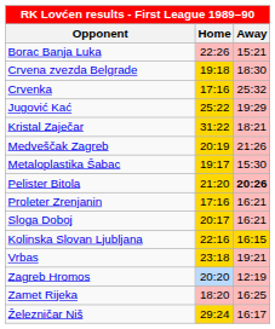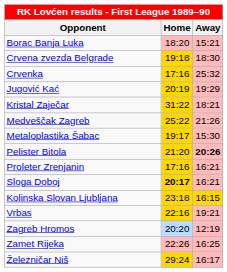Borac Banja Luka | Home: 22:26 -> 18:20
Jugović Kać | Home: 25:22 -> 20:19
Medveščak Zagreb | Home: 20:19 -> 25:22
Sloga Doboj | Home: normal -> bold
Kolinska Slovan Ljubljana | Home: 22:16 -> 23:18
Vrbas | Home: 23:18 -> 22:16
Zamet Rijeka | Home: 18:20 -> 22:26
